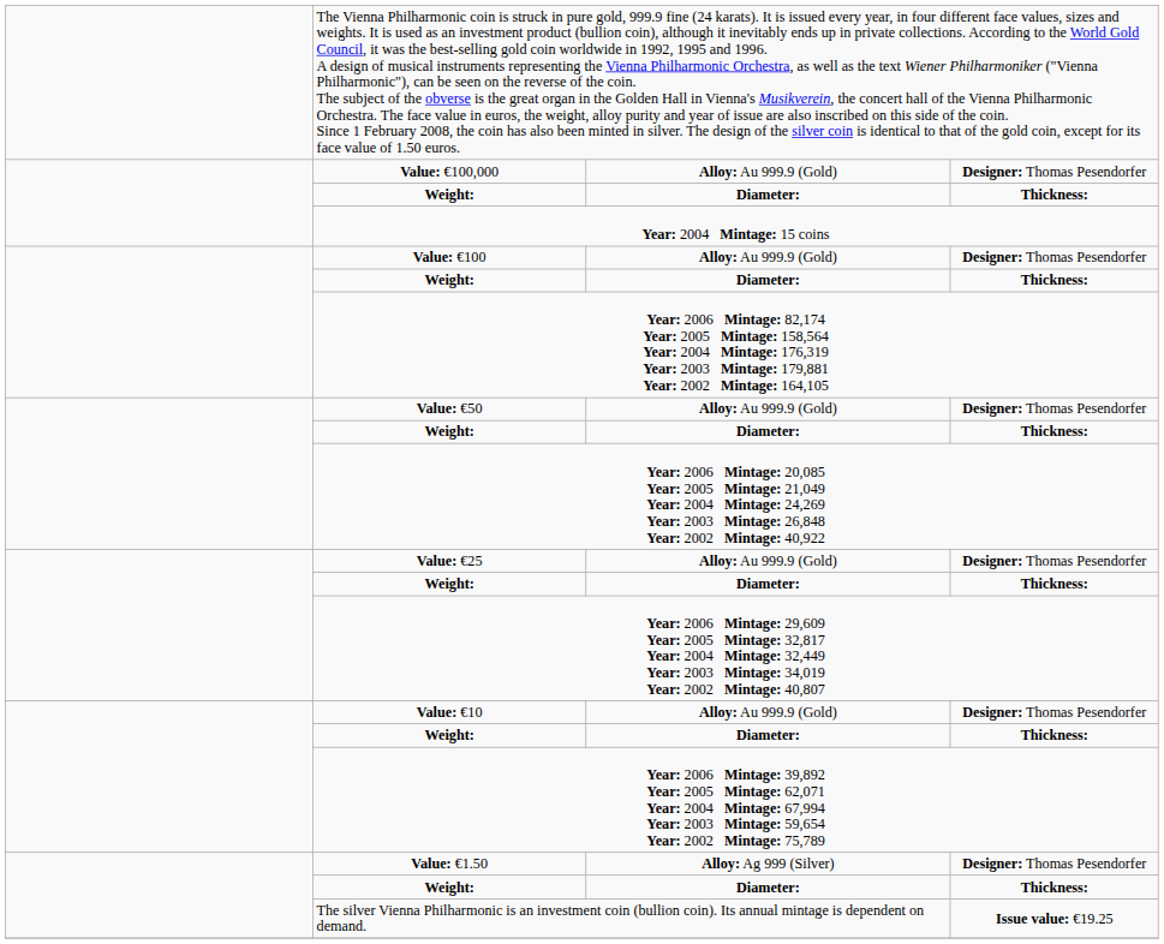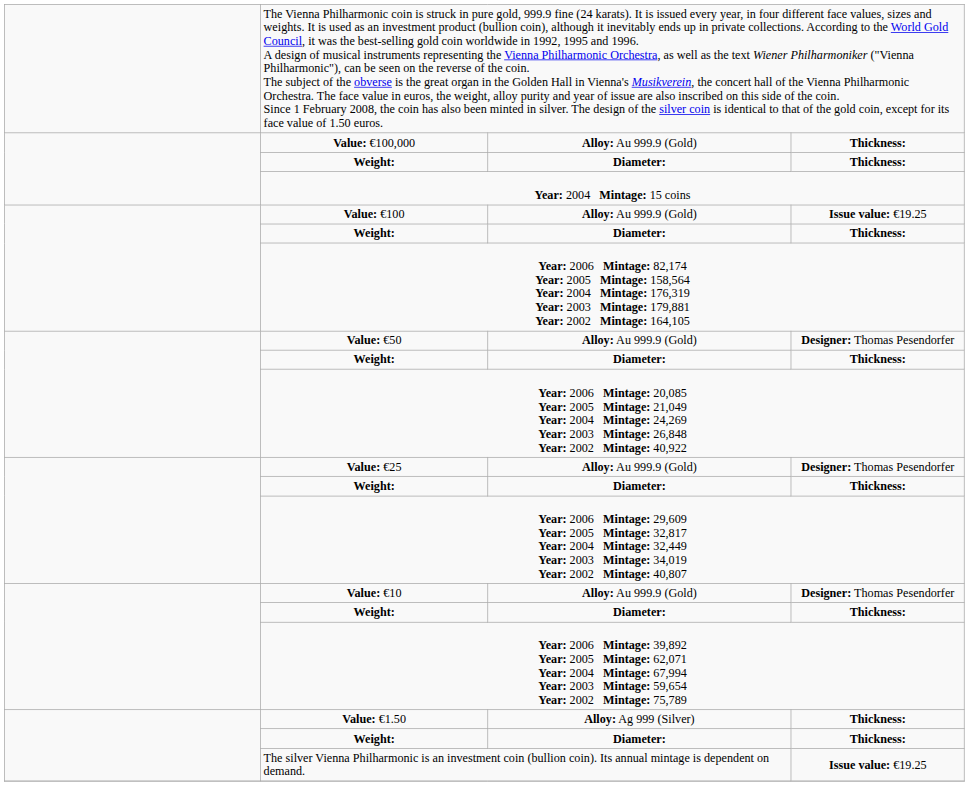Value: €100,000 | column 4: Designer: Thomas Pesendorfer -> Thickness:
Value: €100 | column 4: Designer: Thomas Pesendorfer -> Issue value: €19.25
Value: €1.50 | column 4: Designer: Thomas Pesendorfer -> Thickness:
